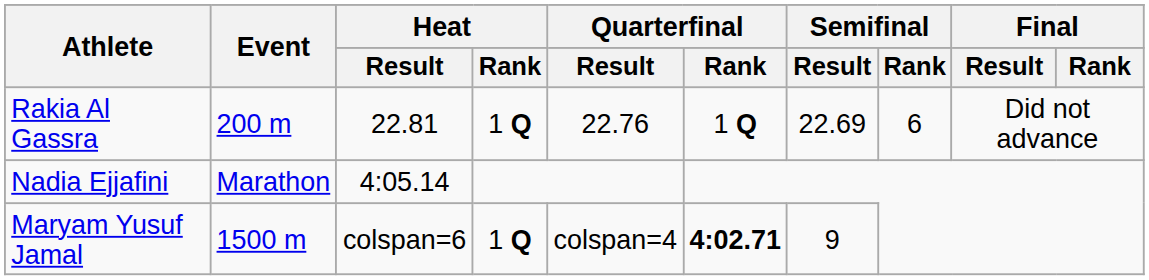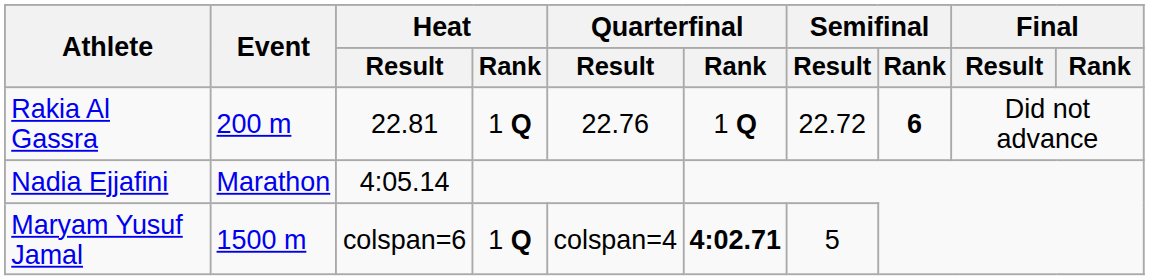Rakia Al Gassra | Semifinal / Result: 22.69 -> 22.72
Rakia Al Gassra | Semifinal / Rank: normal -> bold
Maryam Yusuf Jamal | Semifinal / Result: 9 -> 5
